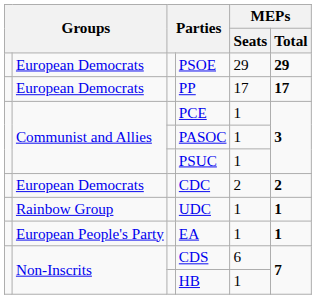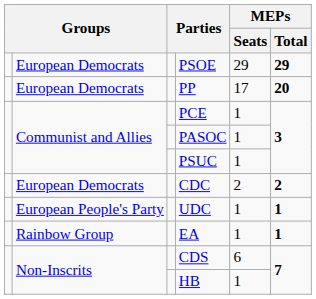PP | MEPs / Total: 17 -> 20
UDC | column 2: Rainbow Group -> European People's Party
EA | column 2: European People's Party -> Rainbow Group
